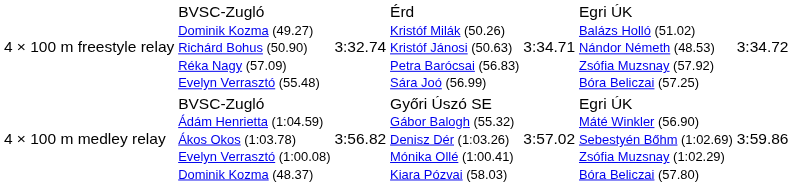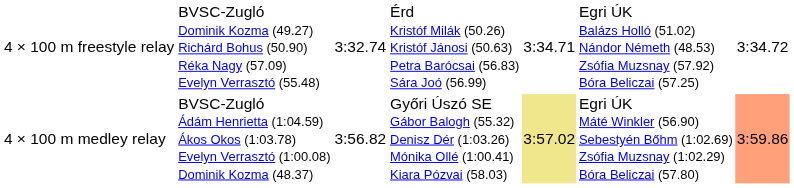4 × 100 m medley relay | column 5: no background -> khaki background
4 × 100 m medley relay | column 7: no background -> lightsalmon background
